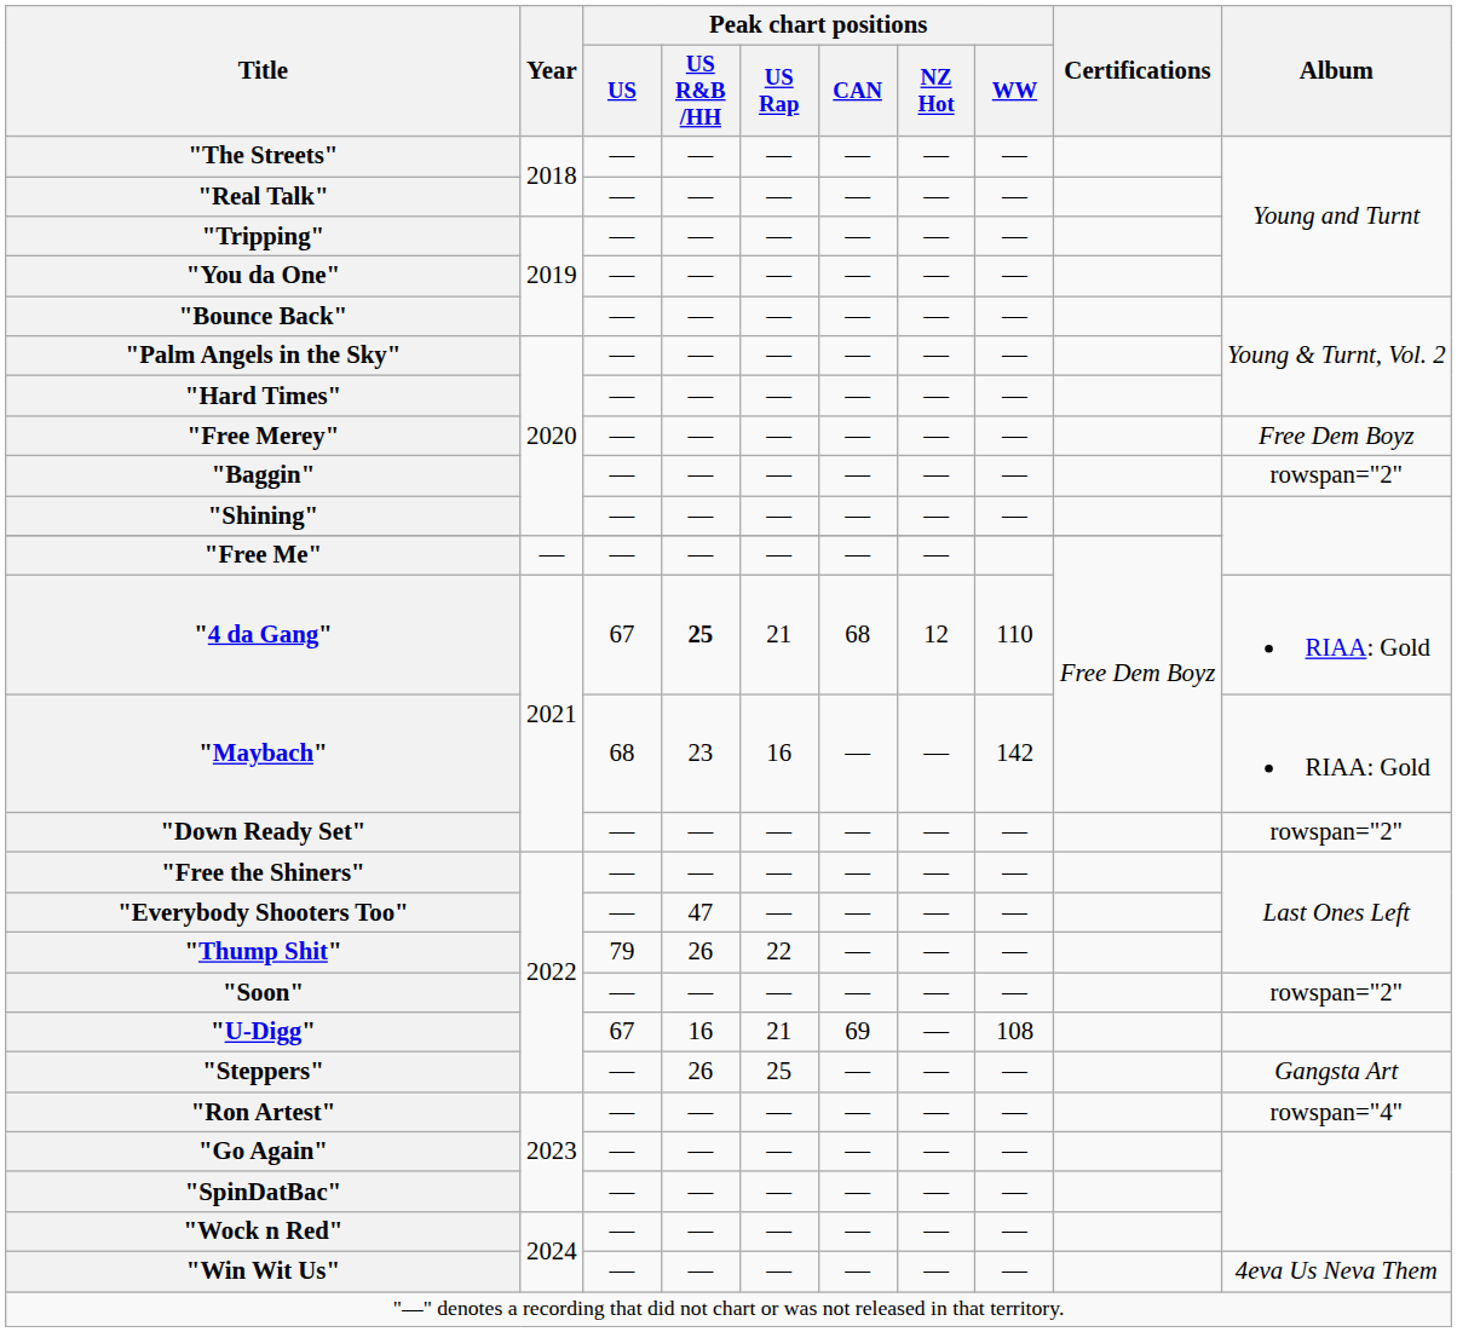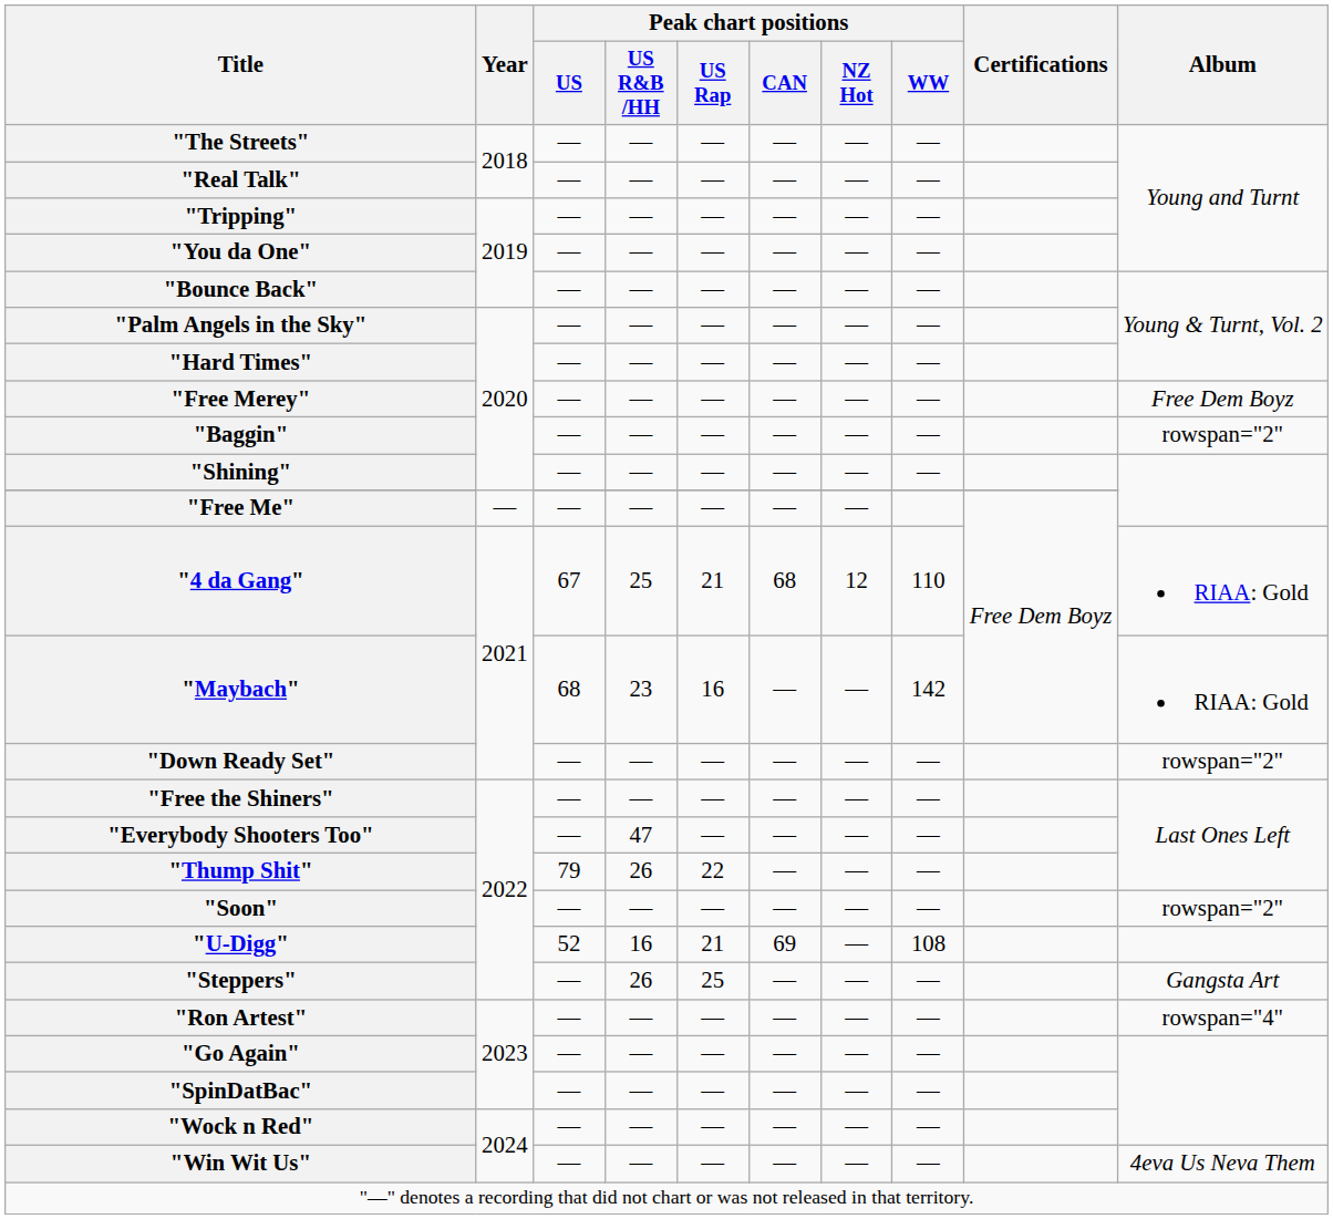"4 da Gang" | Peak chart positions / US R&B /HH: bold -> normal
"U-Digg" | Peak chart positions / US: 67 -> 52
